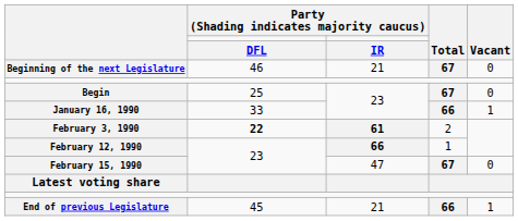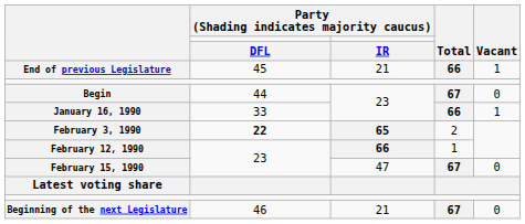rows swapped: End of previous Legislature <-> Beginning of the next Legislature
Begin | column 2: 25 -> 44
February 3, 1990 | column 3: 61 -> 65
